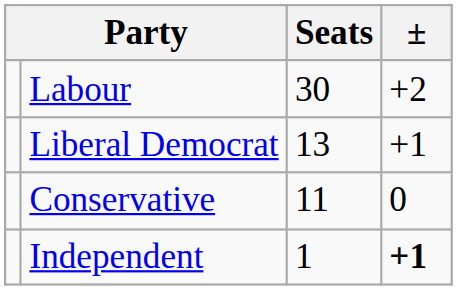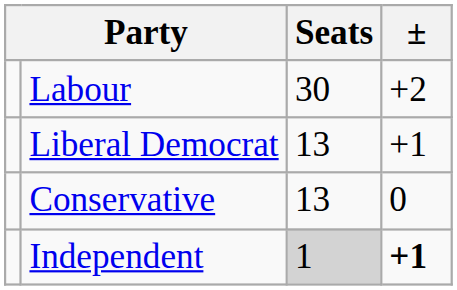Conservative | Seats: 11 -> 13
Independent | Seats: no background -> lightgrey background
